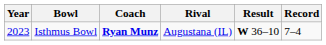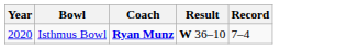- column: Rival | Augustana (IL)
Isthmus Bowl | Year: 2023 -> 2020
